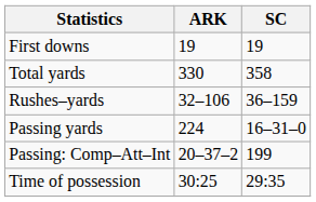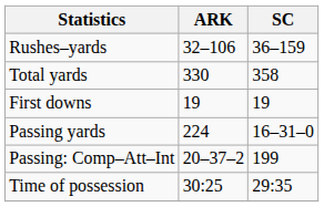rows swapped: First downs <-> Rushes–yards
